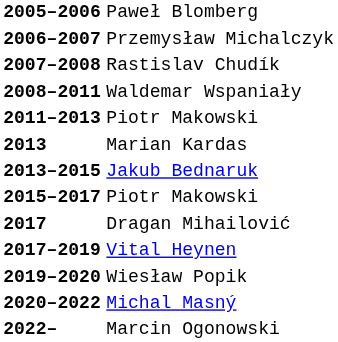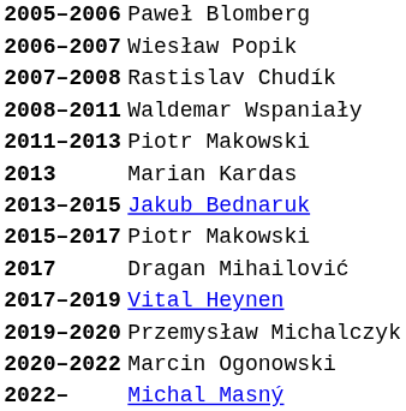row 2 | column 2: Przemysław Michalczyk -> Wiesław Popik
row 11 | column 2: Wiesław Popik -> Przemysław Michalczyk
row 12 | column 2: Michal Masný -> Marcin Ogonowski
row 13 | column 2: Marcin Ogonowski -> Michal Masný
